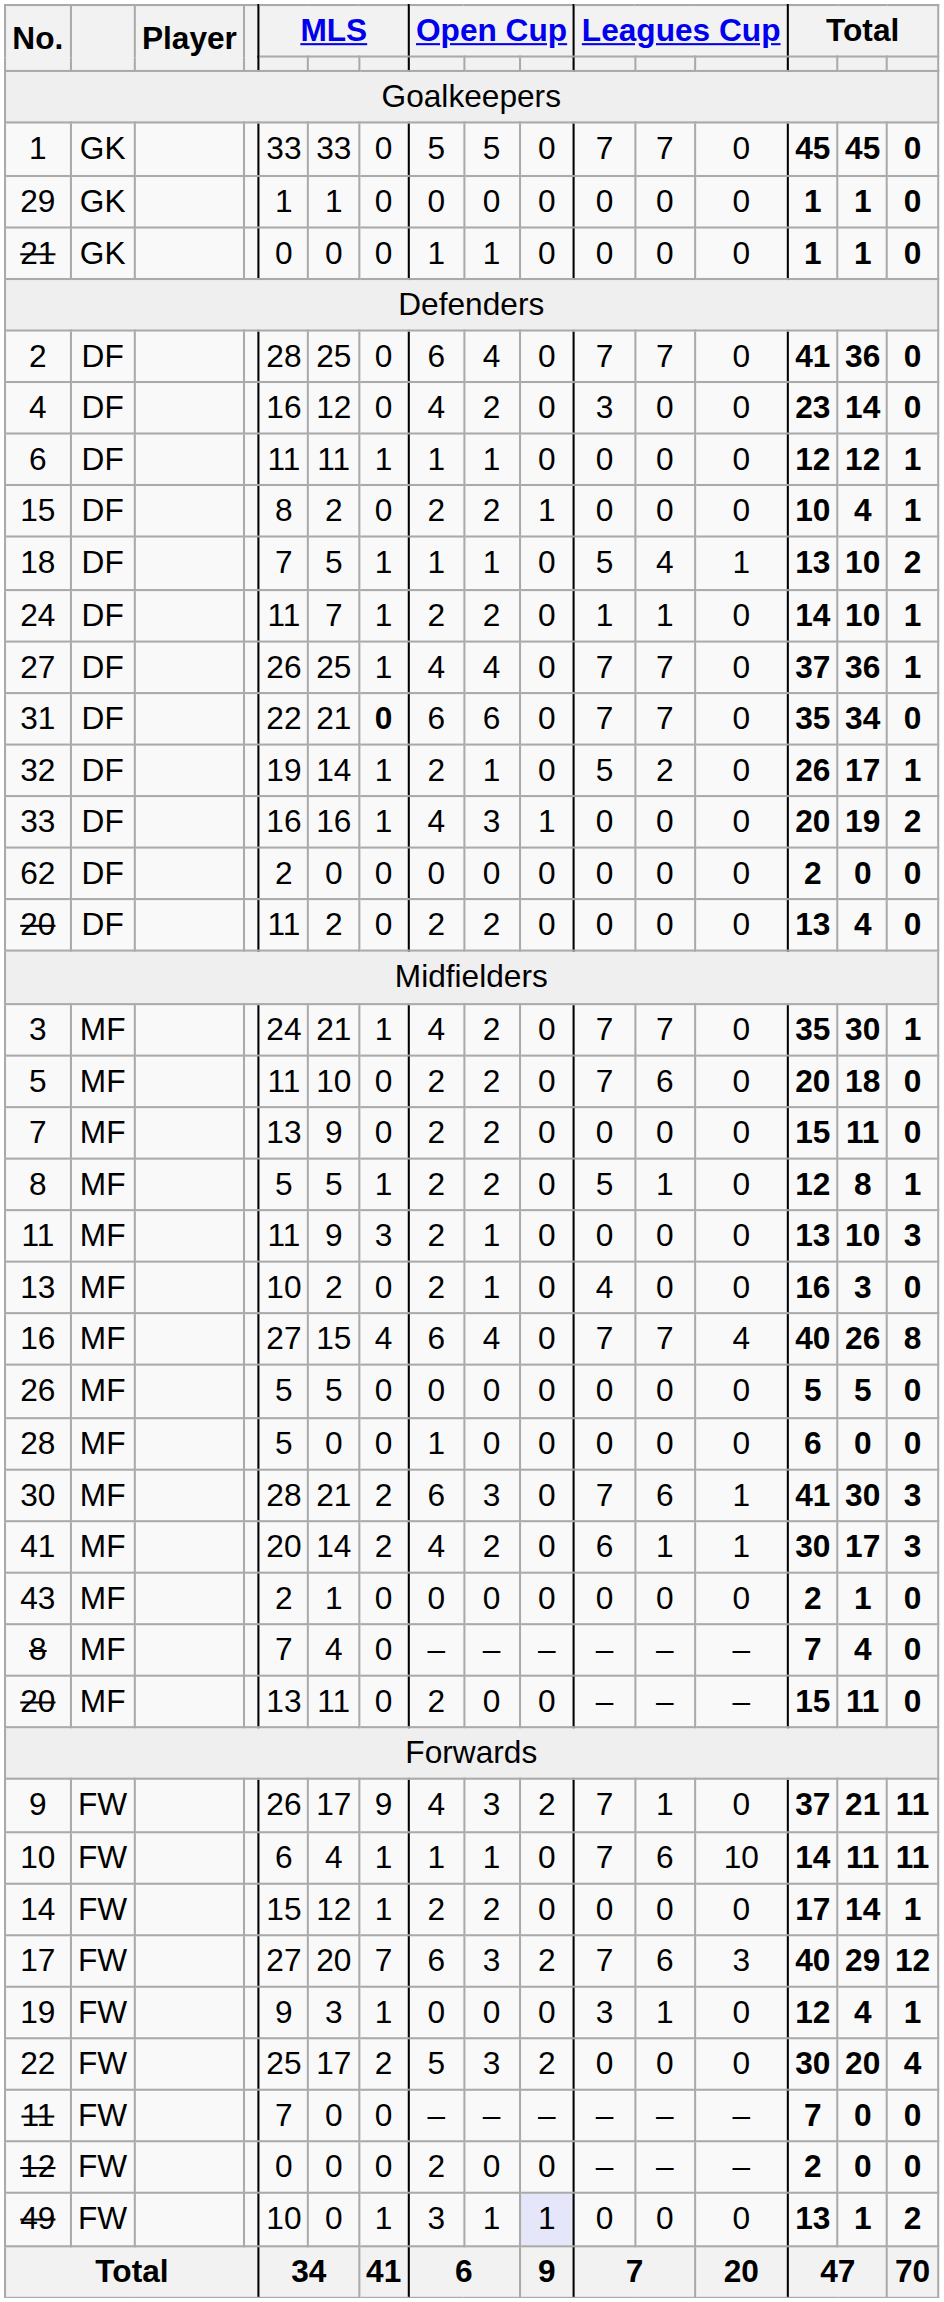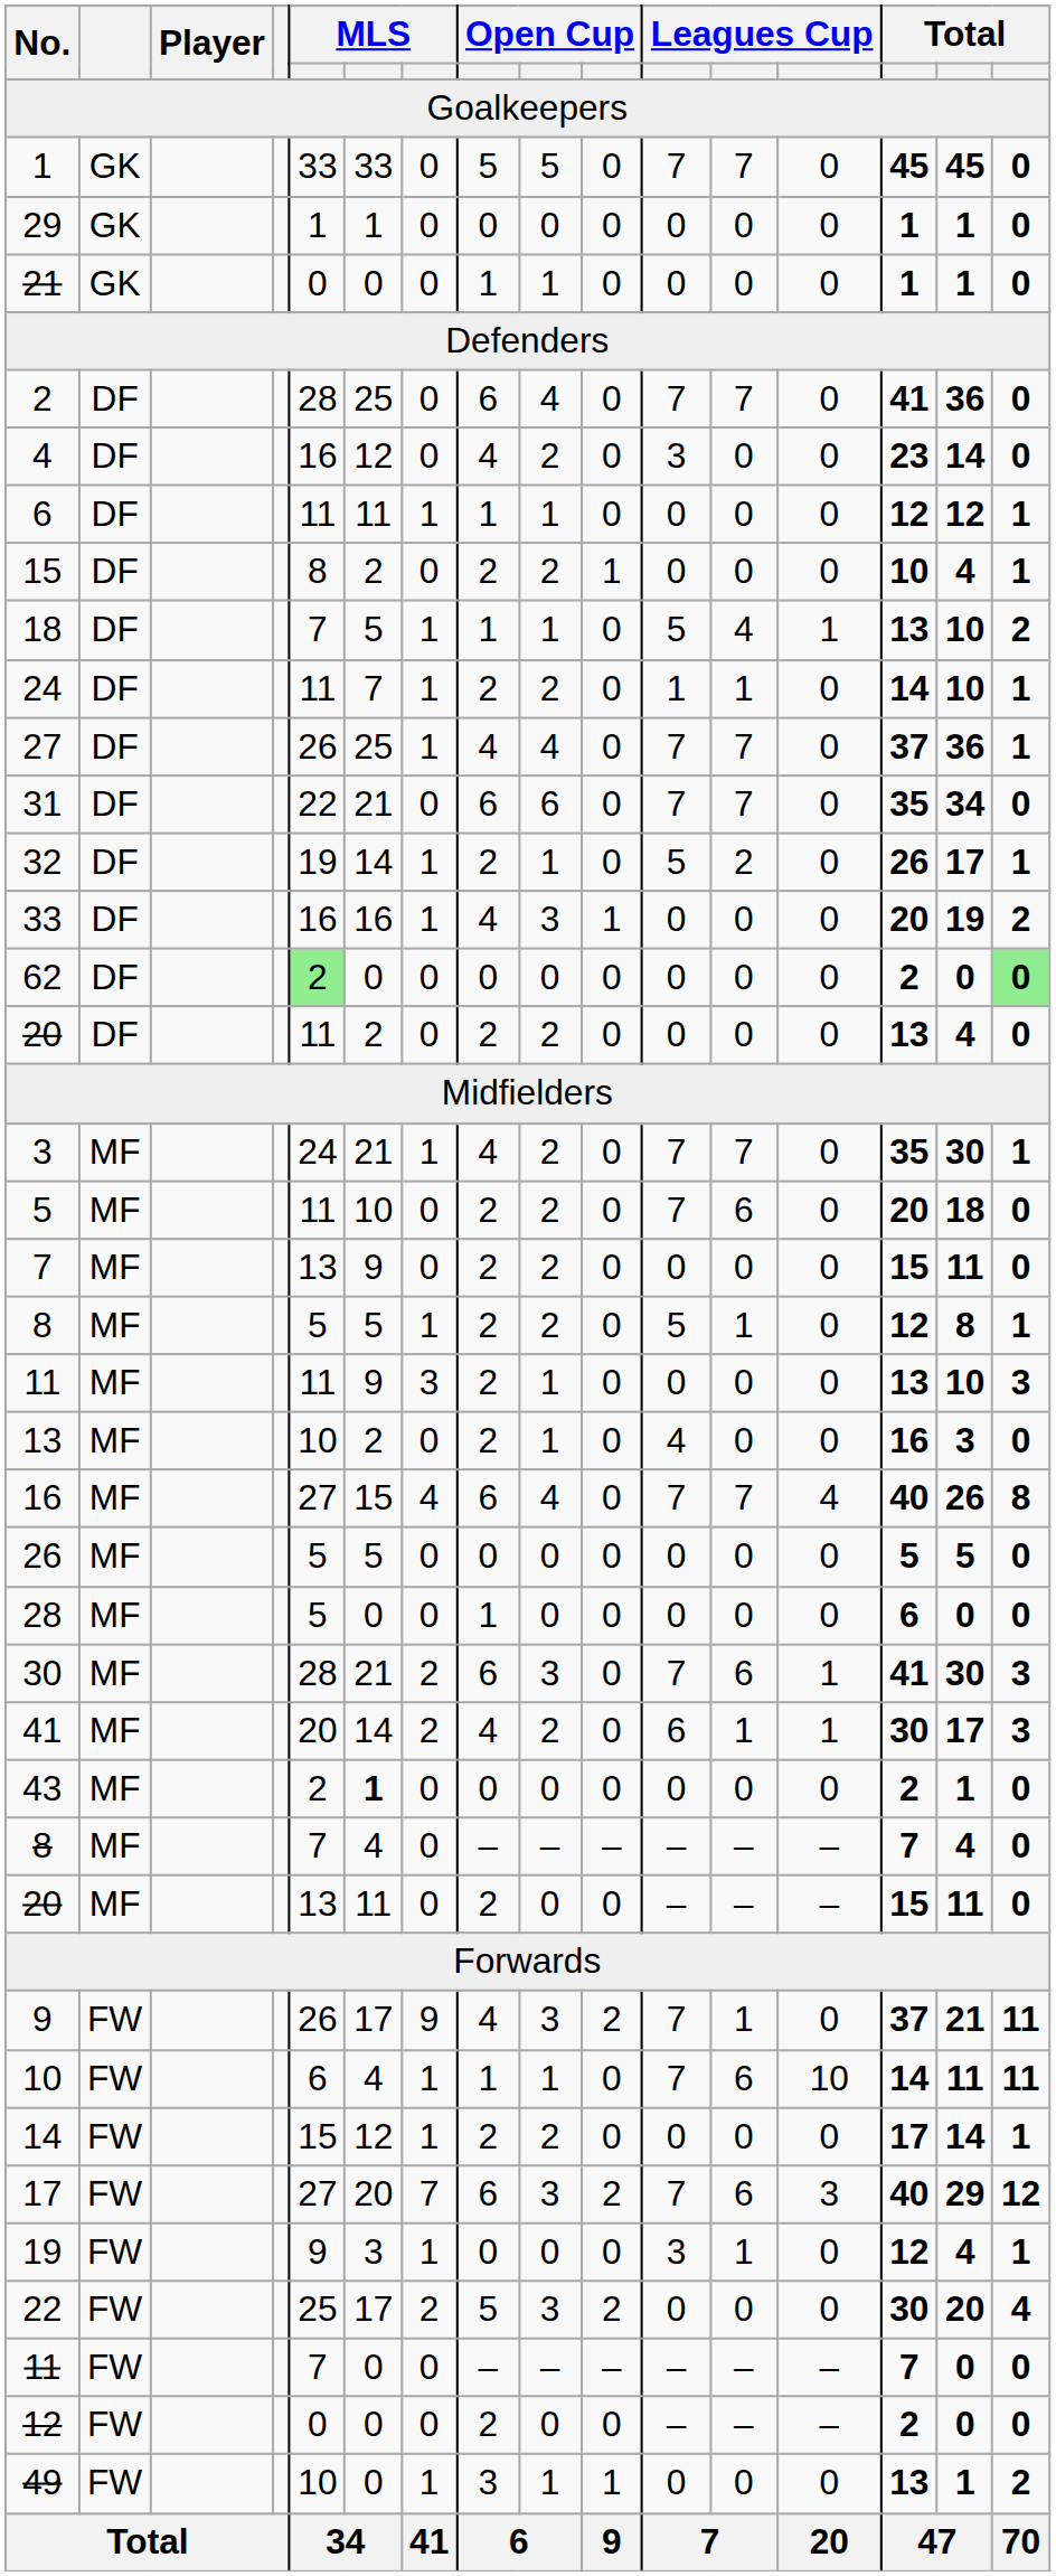31 | column 7: bold -> normal
62 | column 5: no background -> lightgreen background
62 | column 16: no background -> lightgreen background
43 | column 6: normal -> bold
49 | column 10: lavender background -> no background
